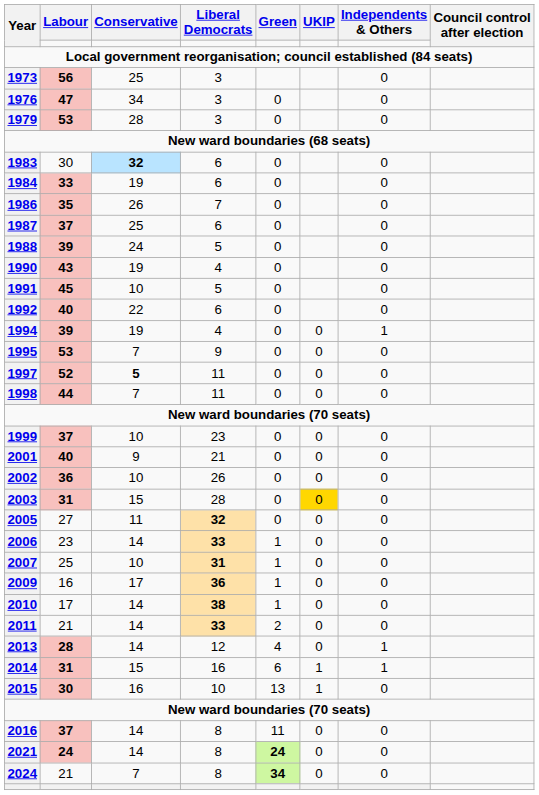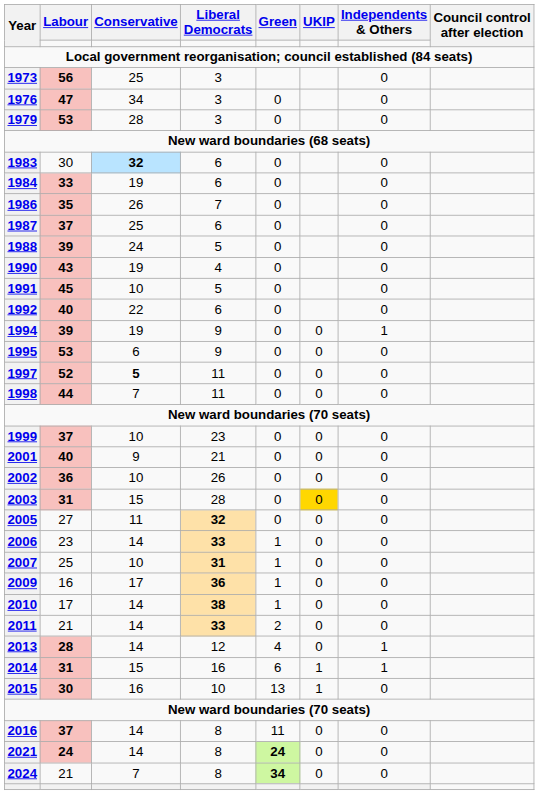1994 | Liberal Democrats: 4 -> 9
1995 | Conservative: 7 -> 6
